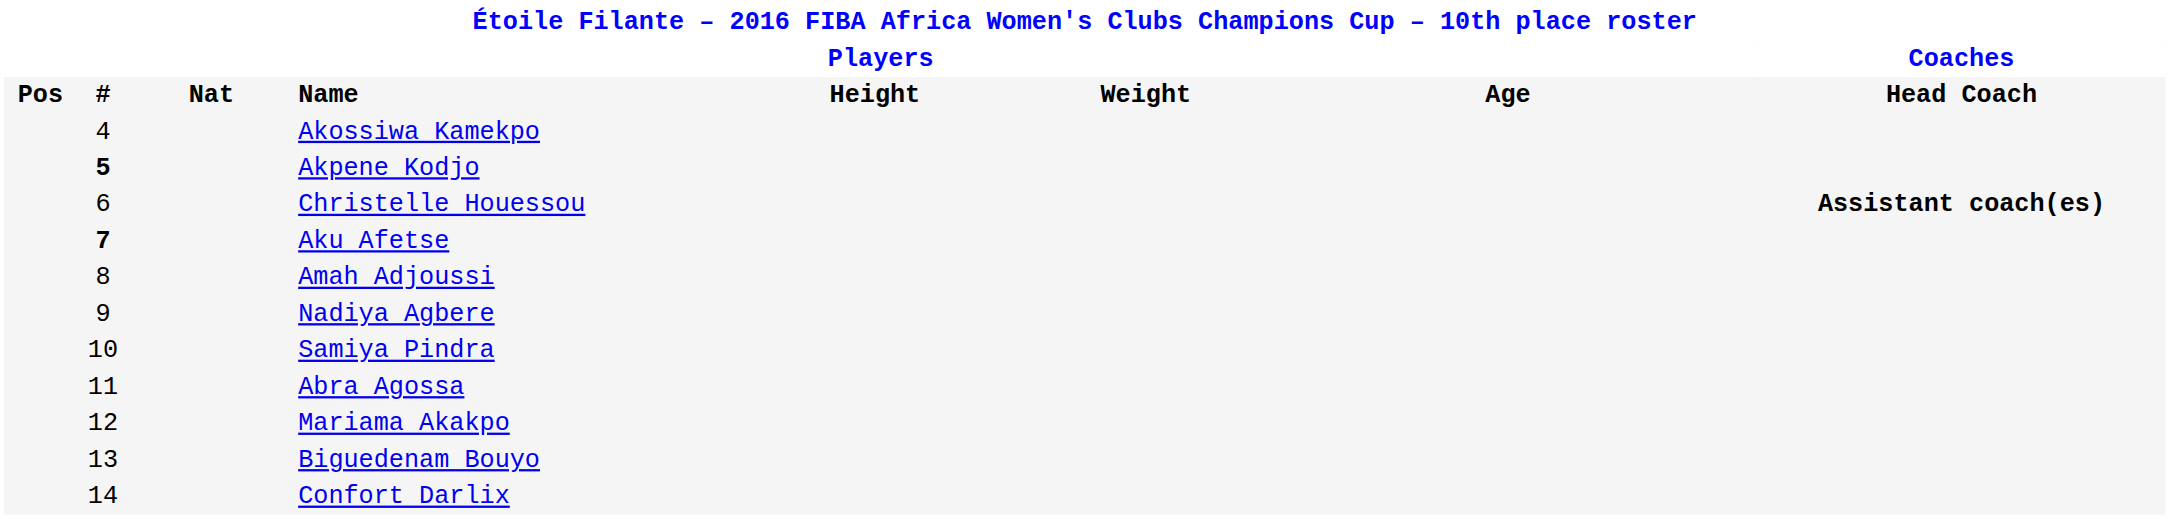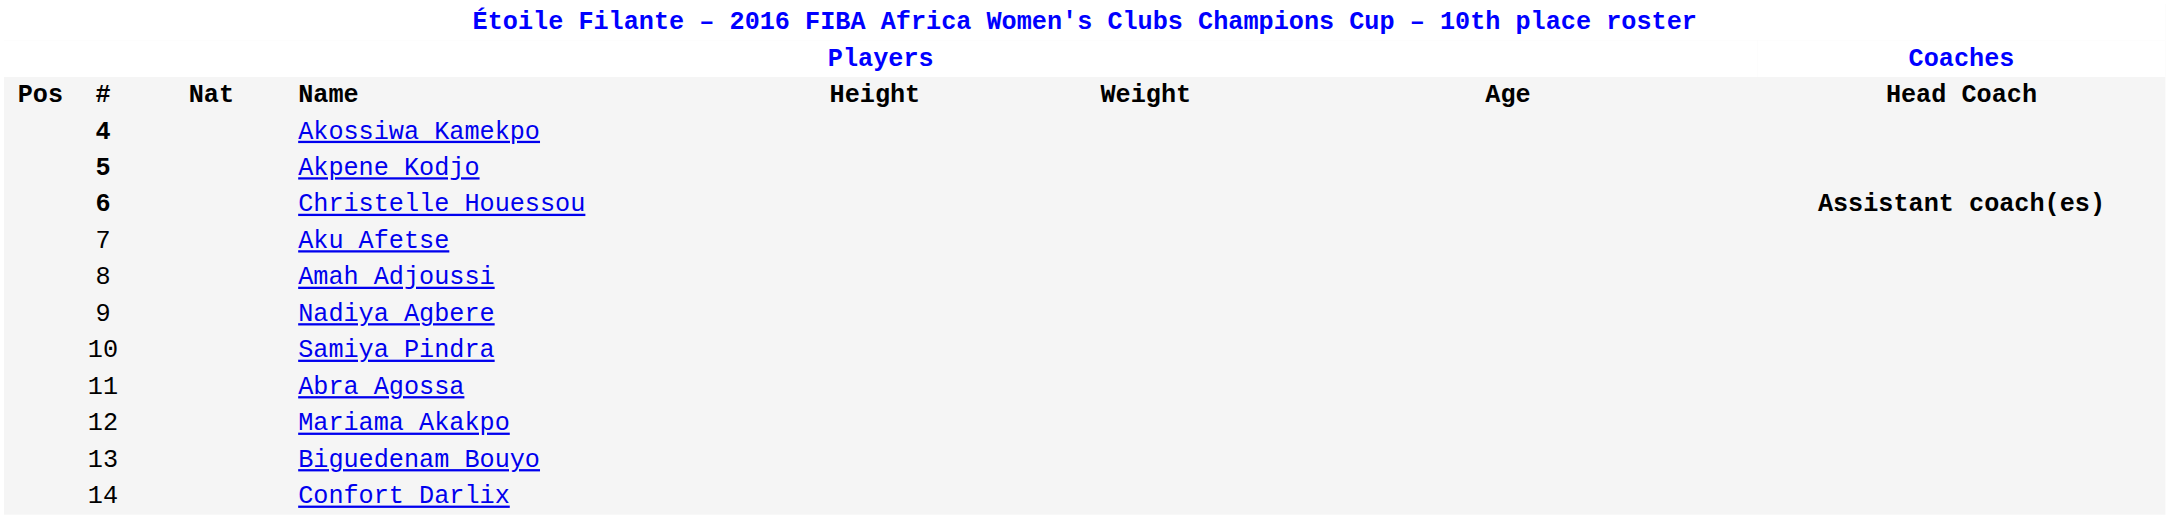Akossiwa Kamekpo | column 2: normal -> bold
Christelle Houessou | column 2: normal -> bold
Aku Afetse | column 2: bold -> normal
